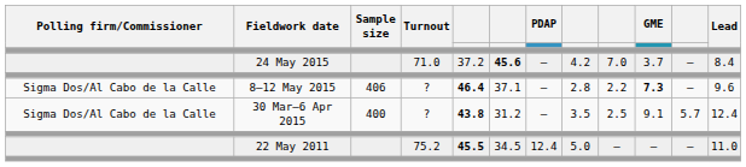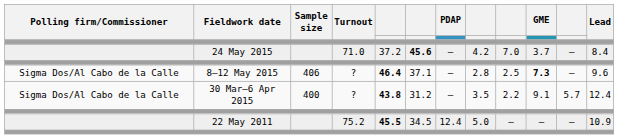8–12 May 2015 | column 9: 2.2 -> 2.5
30 Mar–6 Apr 2015 | column 9: 2.5 -> 2.2
22 May 2011 | Lead: 11.0 -> 10.9
